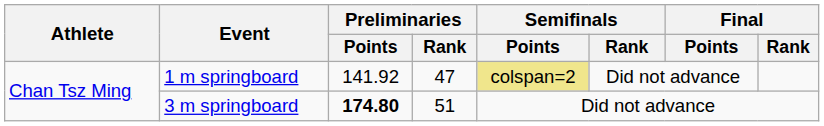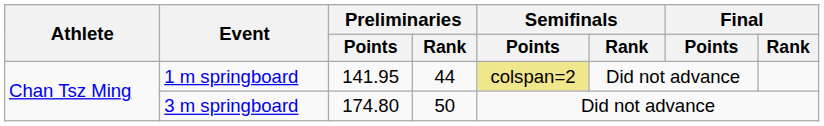1 m springboard | Preliminaries / Points: 141.92 -> 141.95
1 m springboard | Preliminaries / Rank: 47 -> 44
3 m springboard | Preliminaries / Points: bold -> normal
3 m springboard | Preliminaries / Rank: 51 -> 50
